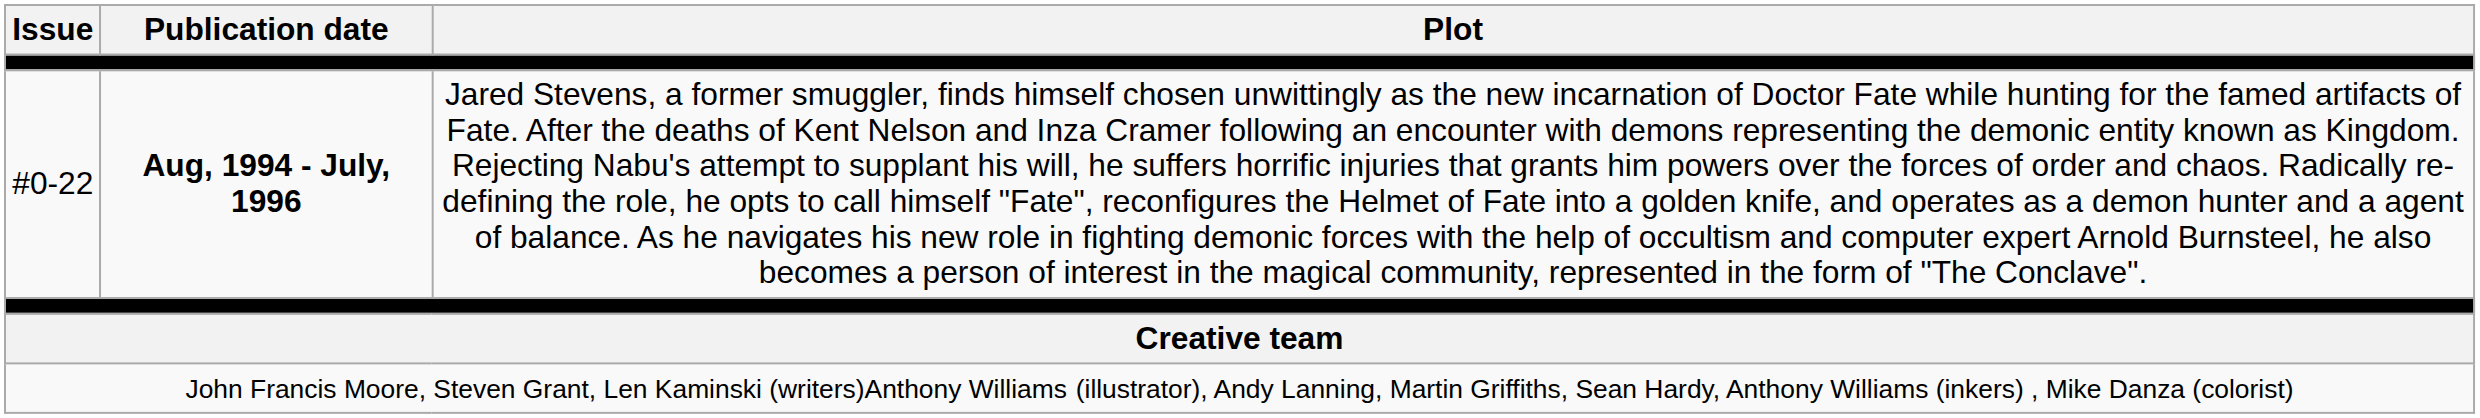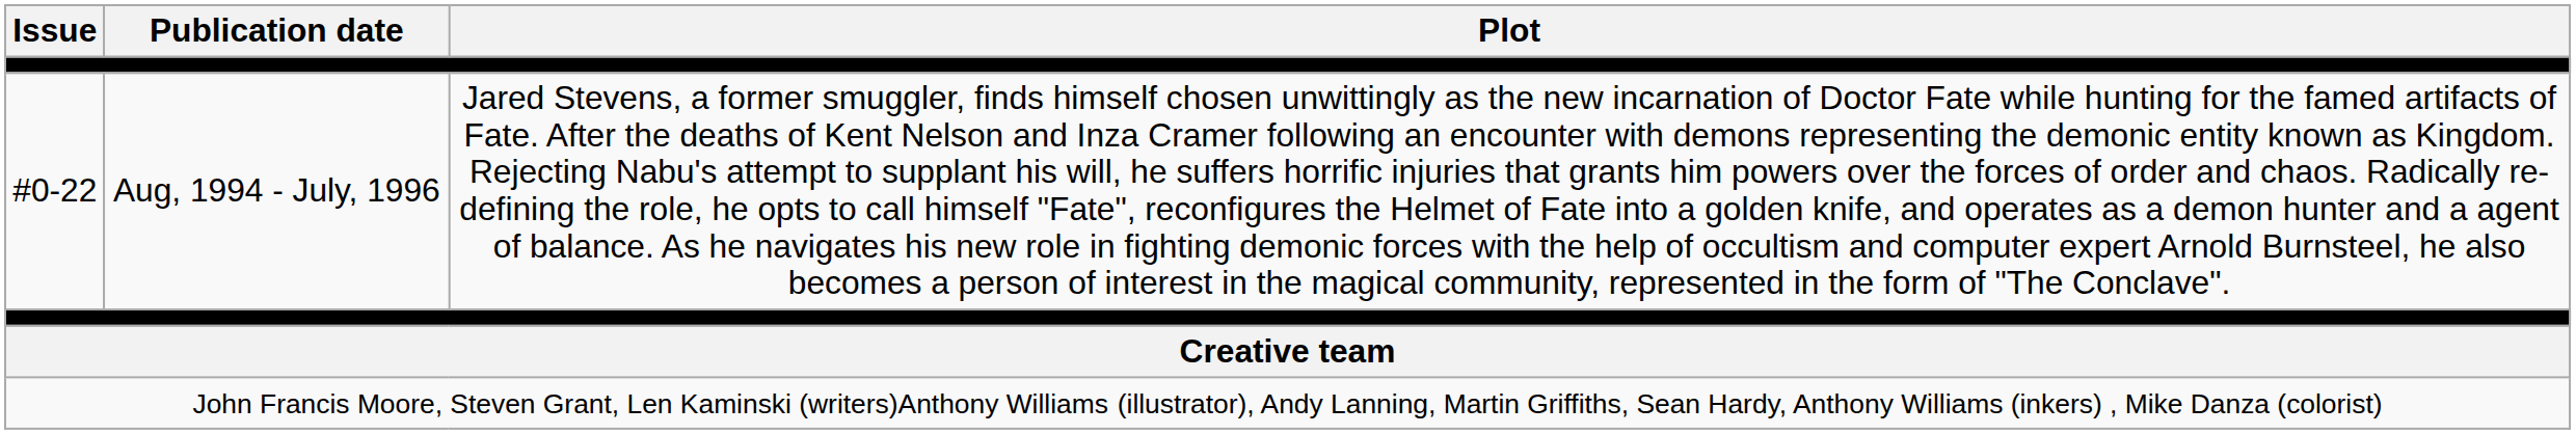#0-22 | Publication date: bold -> normal
